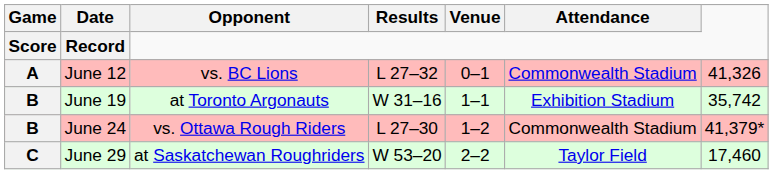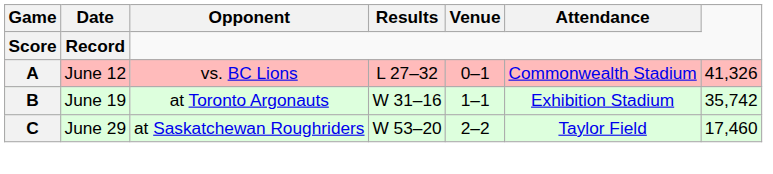- row: B | June 24 | vs. Ottawa Rough Riders | L 27–30 | 1–2 | Commonwealth Stadium | 41,379*
